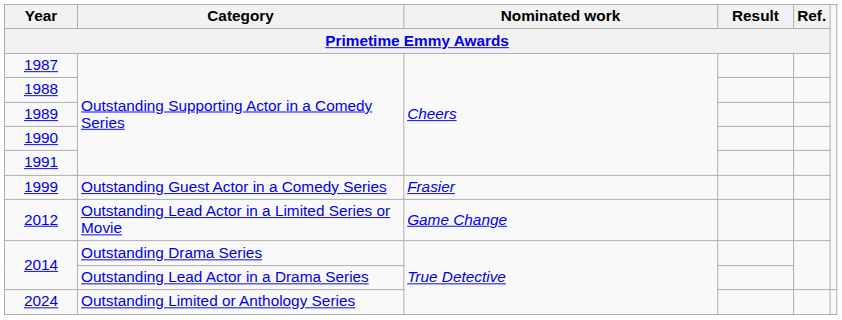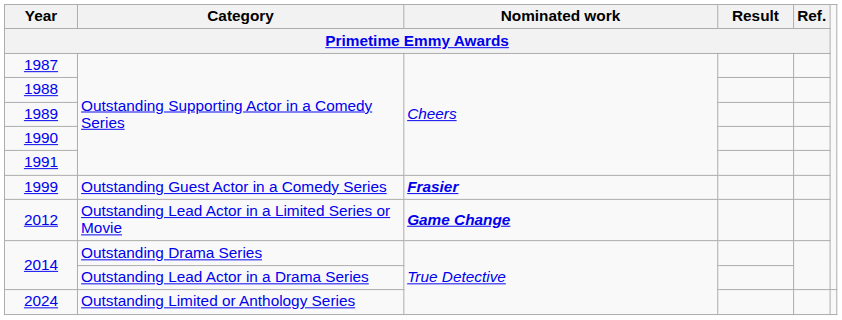1999 | Nominated work / Primetime Emmy Awards: normal -> bold
2012 | Nominated work / Primetime Emmy Awards: normal -> bold
